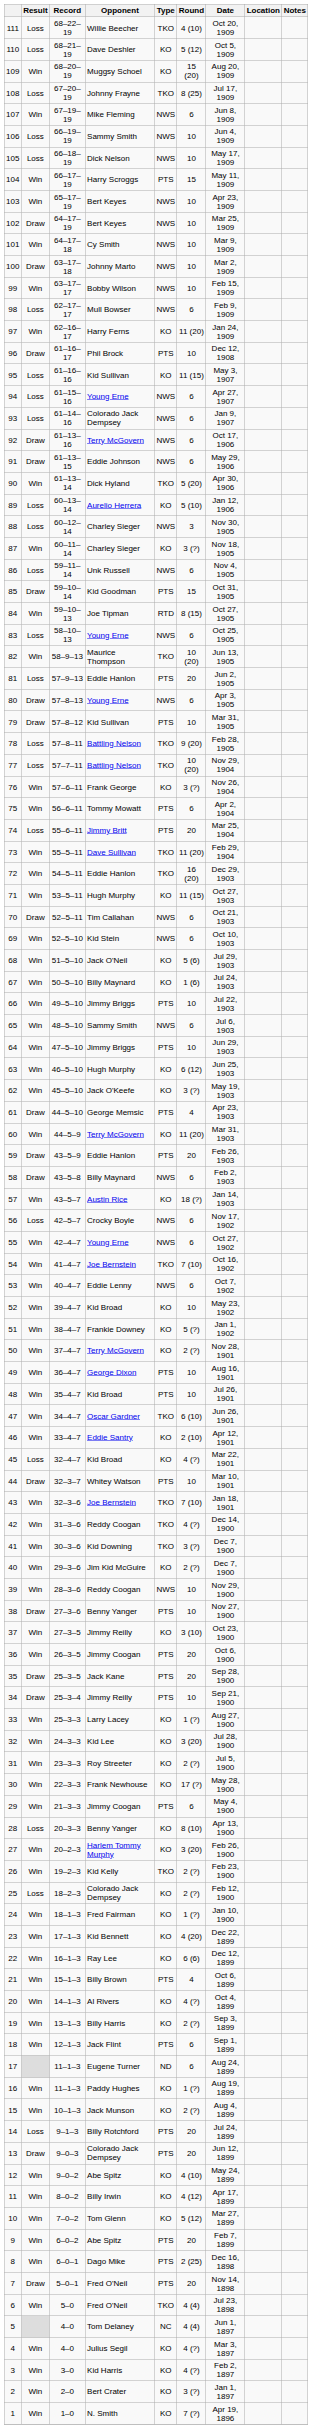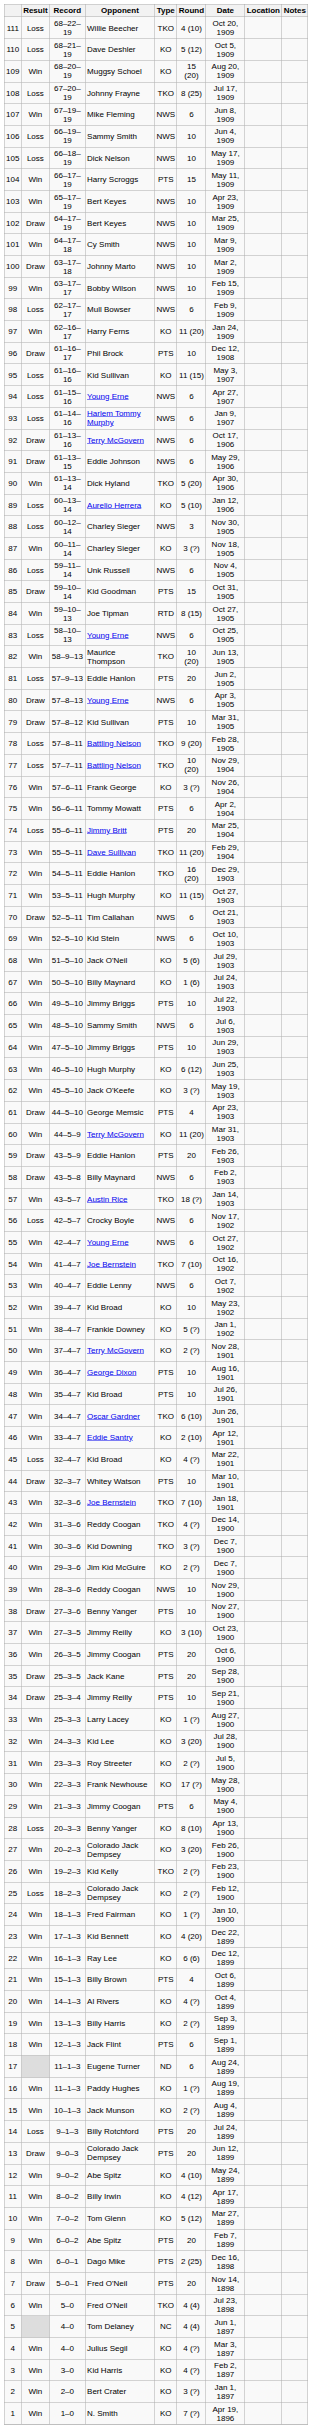93 | Opponent: Colorado Jack Dempsey -> Harlem Tommy Murphy
57 | Type: KO -> TKO
27 | Opponent: Harlem Tommy Murphy -> Colorado Jack Dempsey
